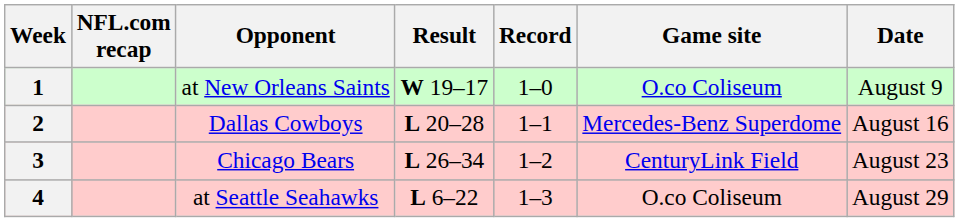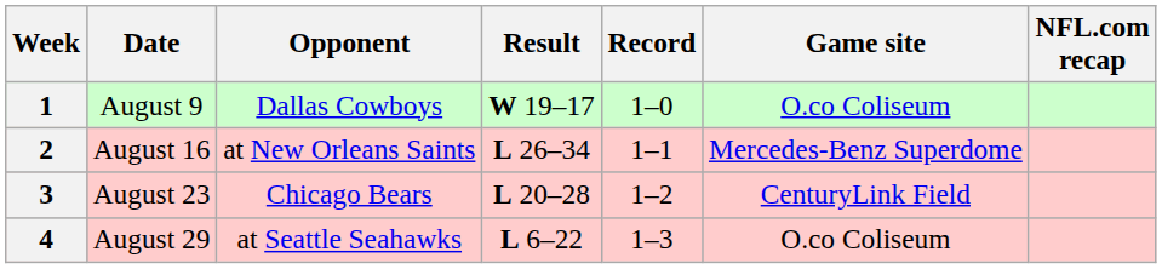columns swapped: Date <-> NFL.com recap
1 | Opponent: at New Orleans Saints -> Dallas Cowboys
2 | Opponent: Dallas Cowboys -> at New Orleans Saints
2 | Result: L 20–28 -> L 26–34
3 | Result: L 26–34 -> L 20–28
